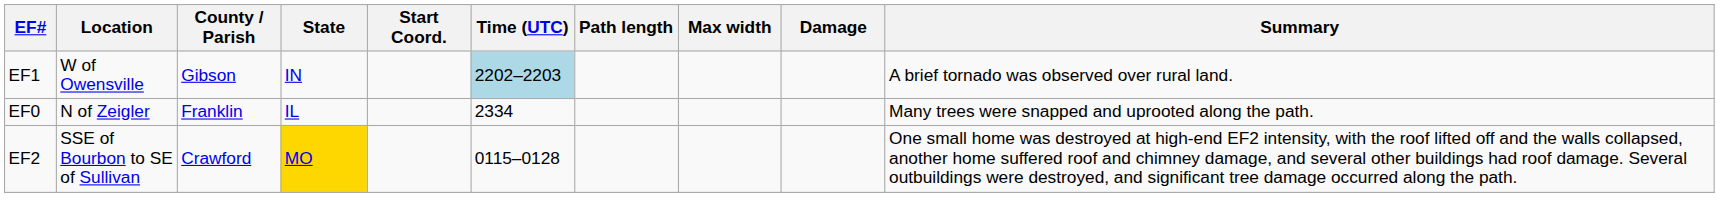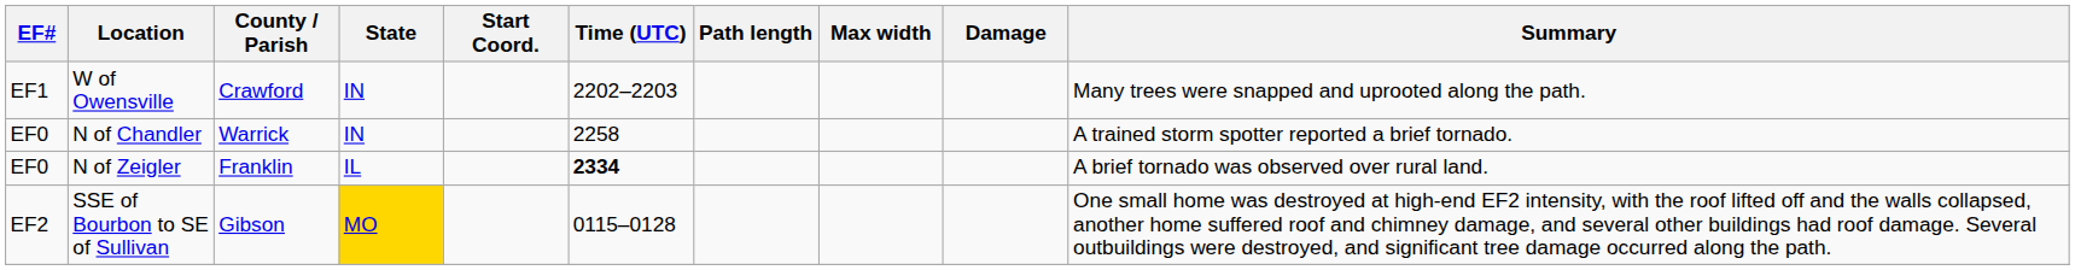W of Owensville | County / Parish: Gibson -> Crawford
W of Owensville | Time (UTC): lightblue background -> no background
W of Owensville | Summary: A brief tornado was observed over rural land. -> Many trees were snapped and uprooted along the path.
+ row: EF0 | N of Chandler | Warrick | IN | 2258 | A trained storm spotter reported a brief tornado.
N of Zeigler | Time (UTC): normal -> bold
N of Zeigler | Summary: Many trees were snapped and uprooted along the path. -> A brief tornado was observed over rural land.
SSE of Bourbon to SE of Sullivan | County / Parish: Crawford -> Gibson
